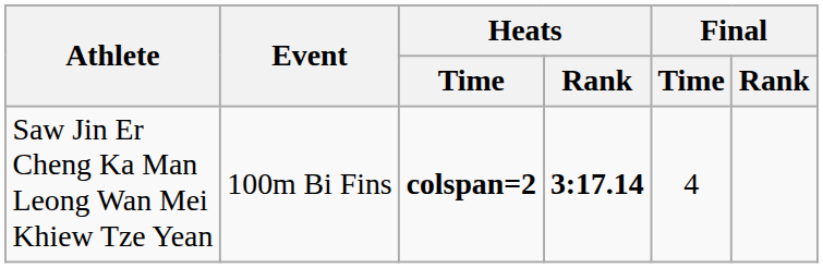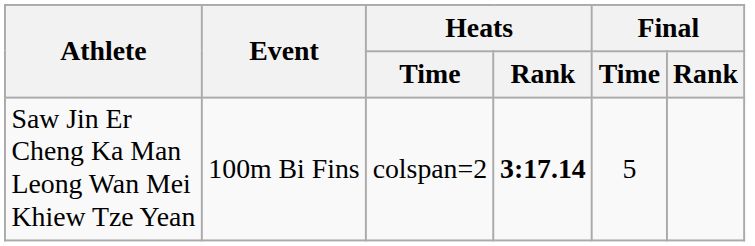Saw Jin Er Cheng Ka Man Leong Wan Mei Khiew Tze Yean | Heats / Time: bold -> normal
Saw Jin Er Cheng Ka Man Leong Wan Mei Khiew Tze Yean | Final / Time: 4 -> 5
